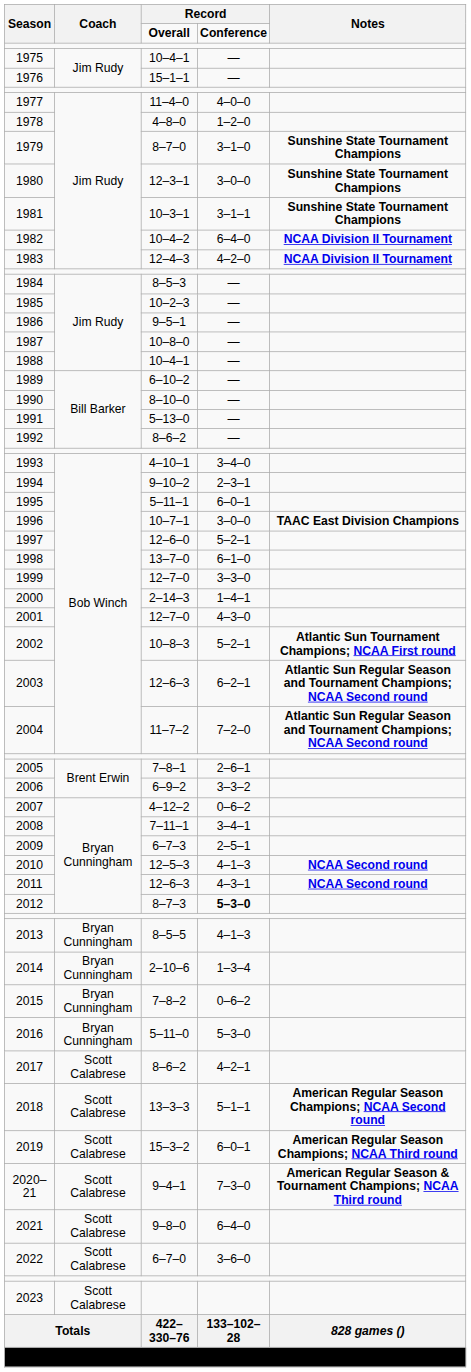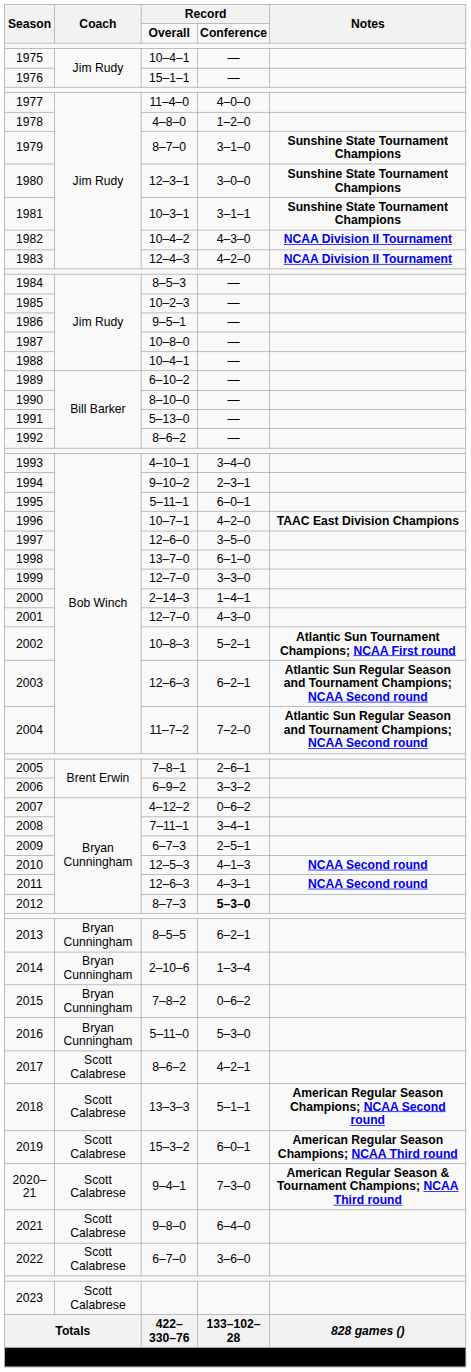1982 | column 4: 6–4–0 -> 4–3–0
1996 | column 4: 3–0–0 -> 4–2–0
1997 | column 4: 5–2–1 -> 3–5–0
2013 | column 4: 4–1–3 -> 6–2–1
